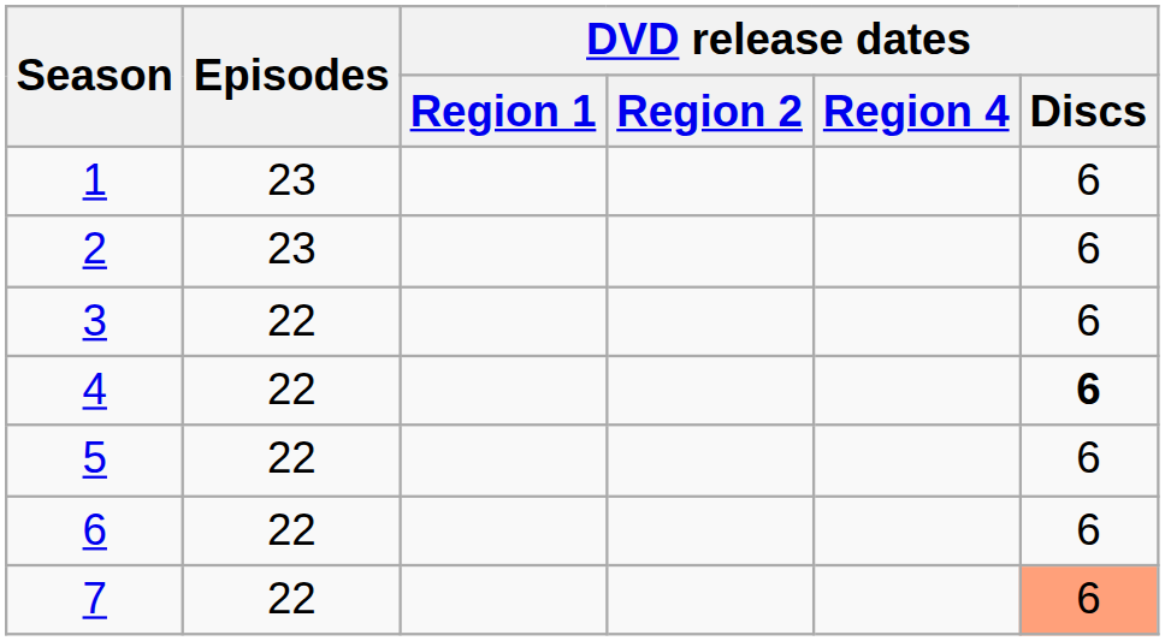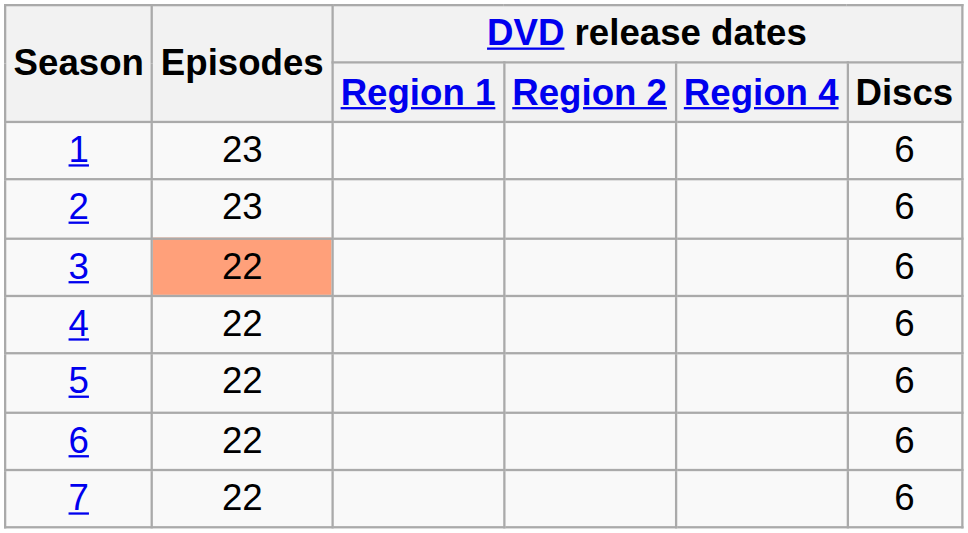3 | Episodes: no background -> lightsalmon background
4 | DVD release dates / Discs: bold -> normal
7 | DVD release dates / Discs: lightsalmon background -> no background
